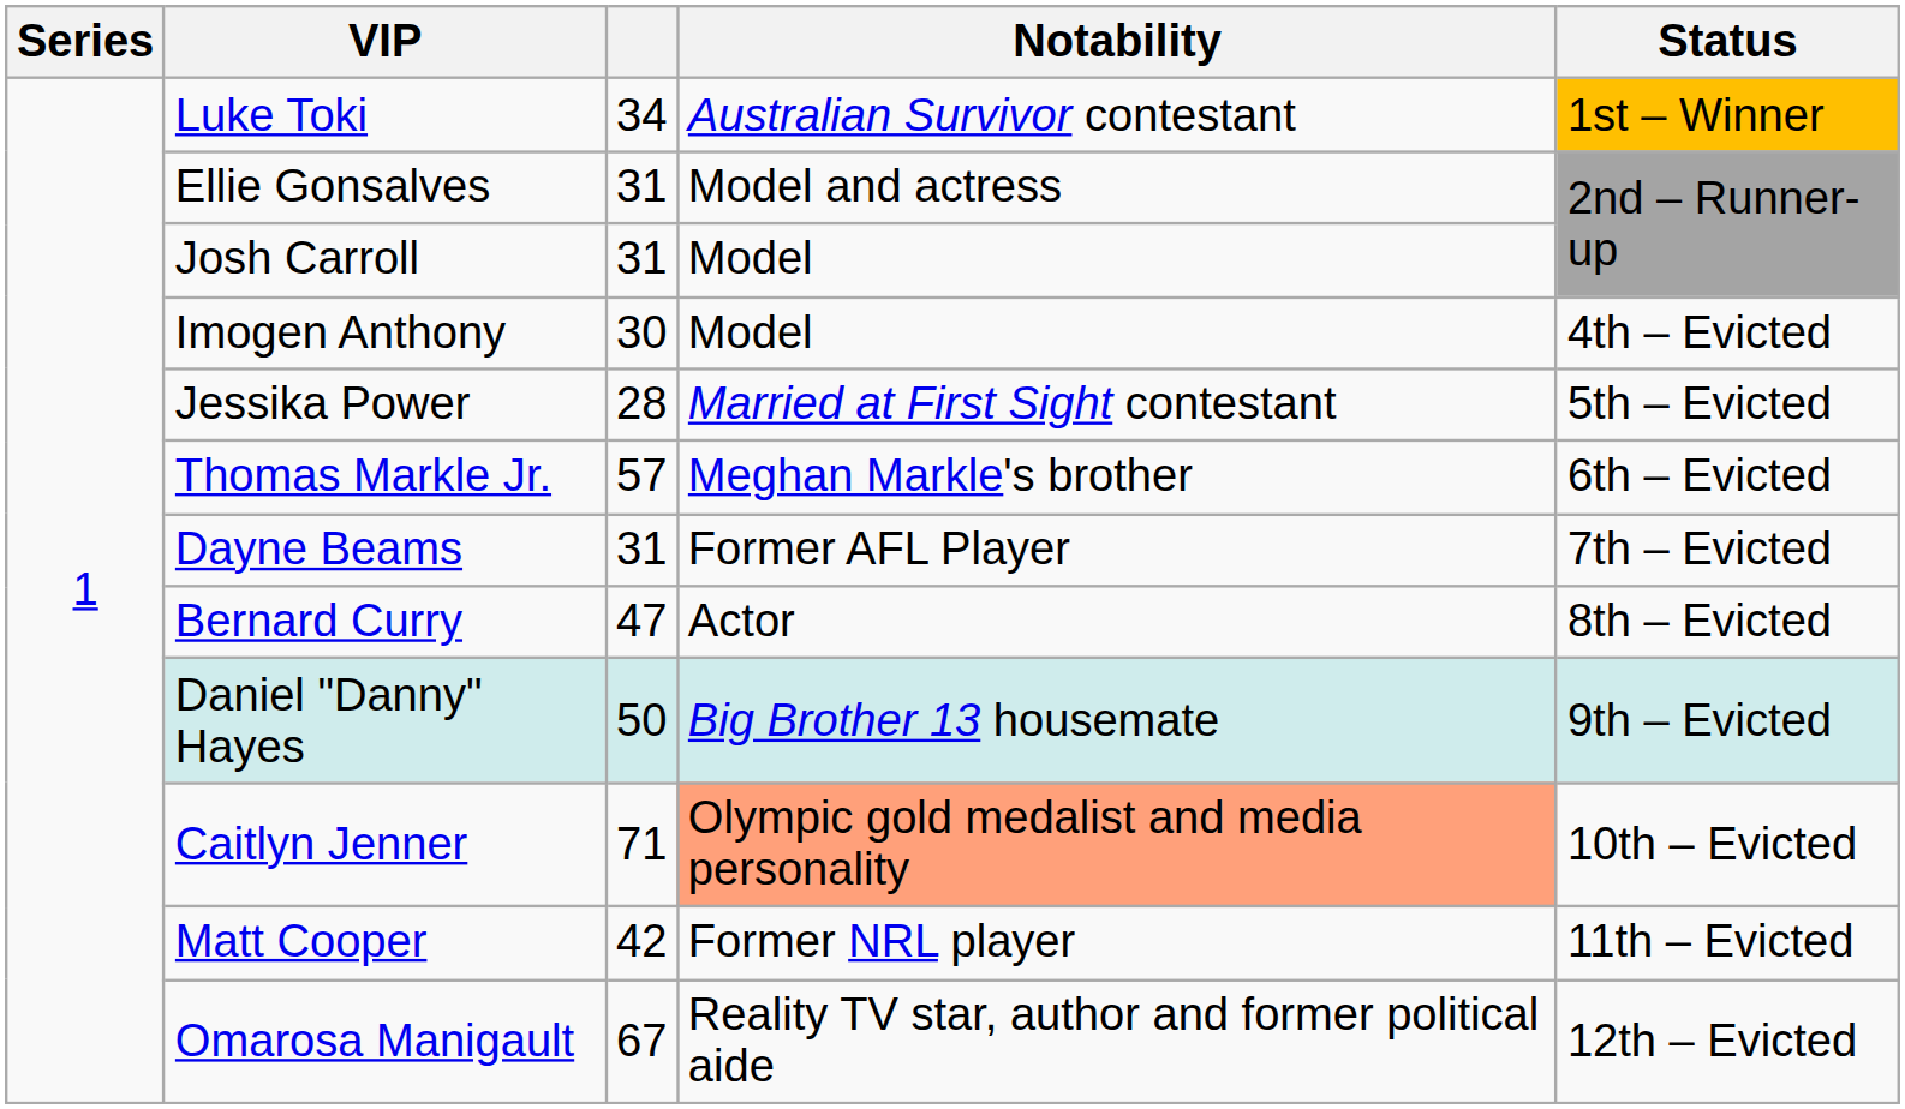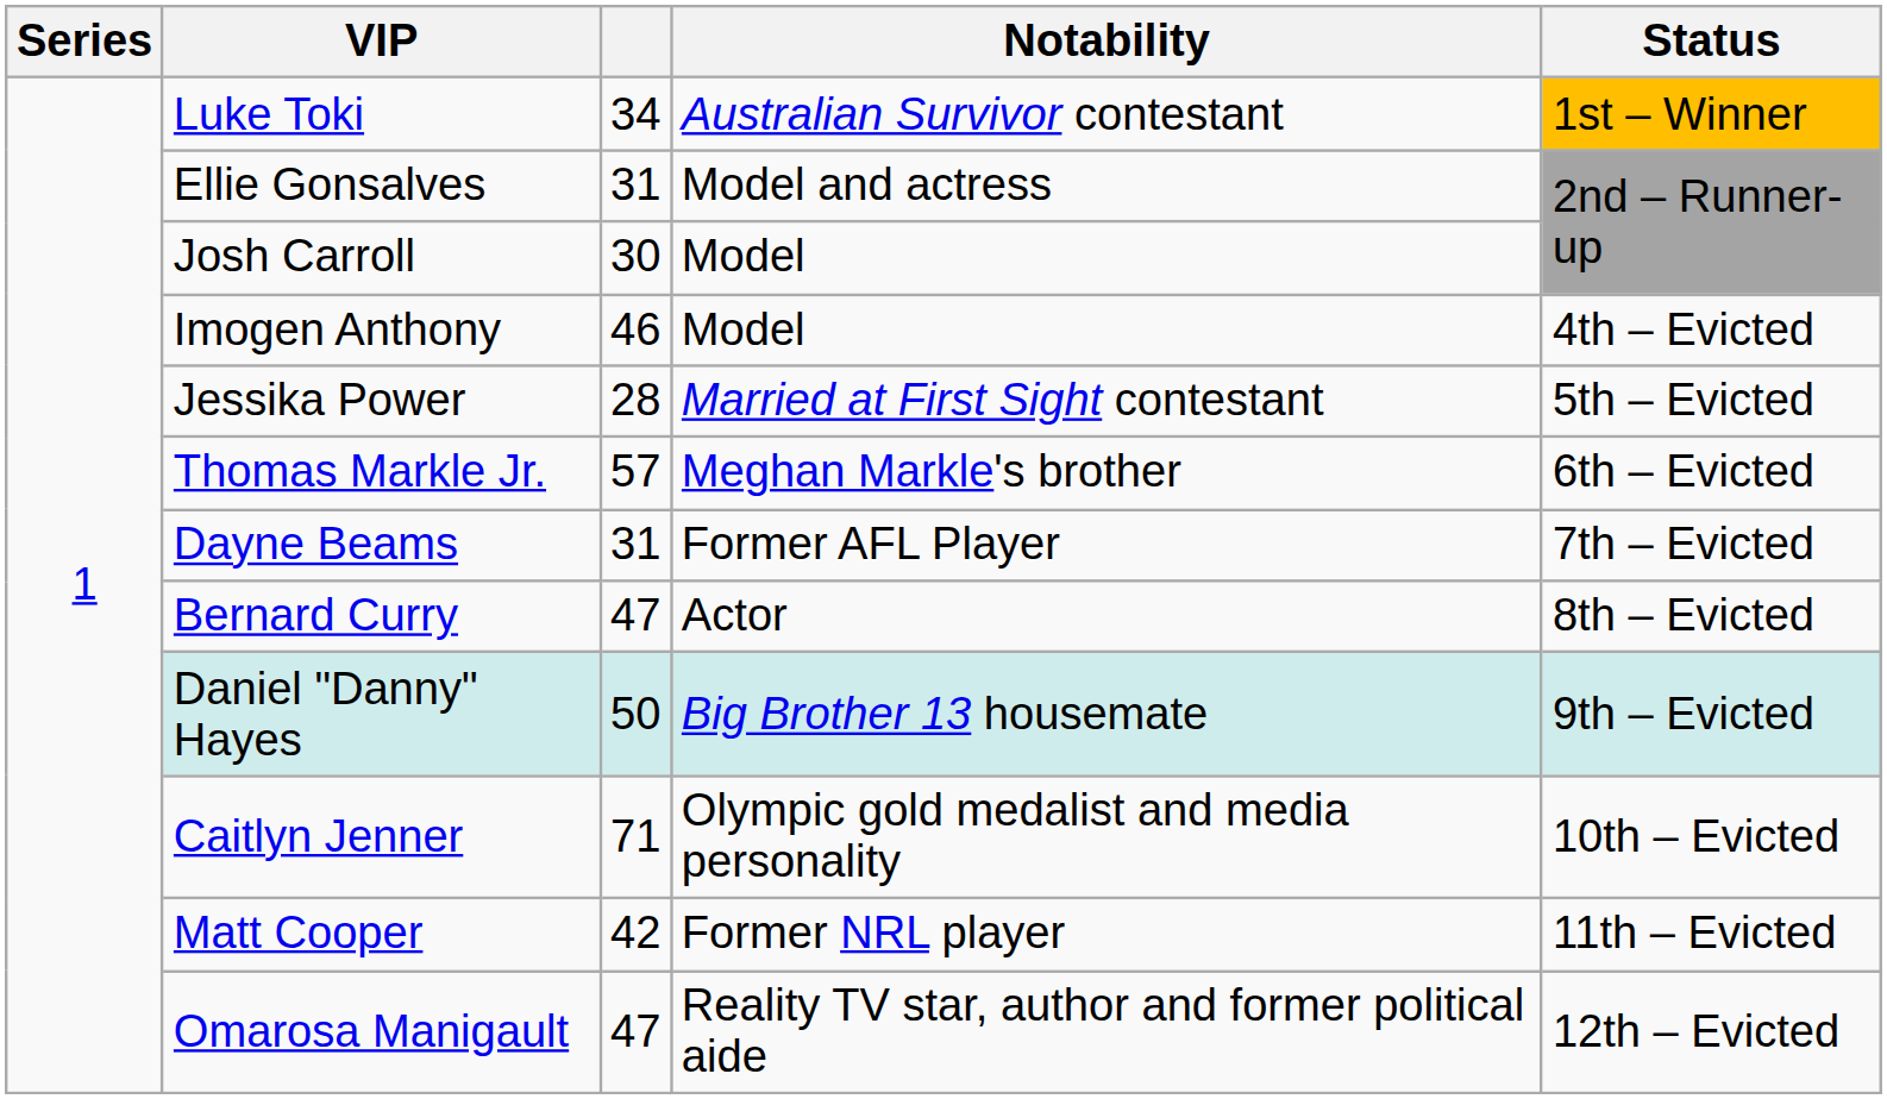Josh Carroll | column 3: 31 -> 30
Imogen Anthony | column 3: 30 -> 46
Caitlyn Jenner | Notability: lightsalmon background -> no background
Omarosa Manigault | column 3: 67 -> 47
